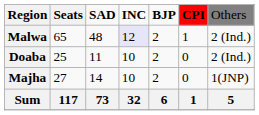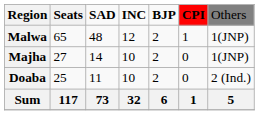Malwa | column 4: lavender background -> no background
Malwa | column 7: 2 (Ind.) -> 1(JNP)
rows swapped: Majha <-> Doaba
